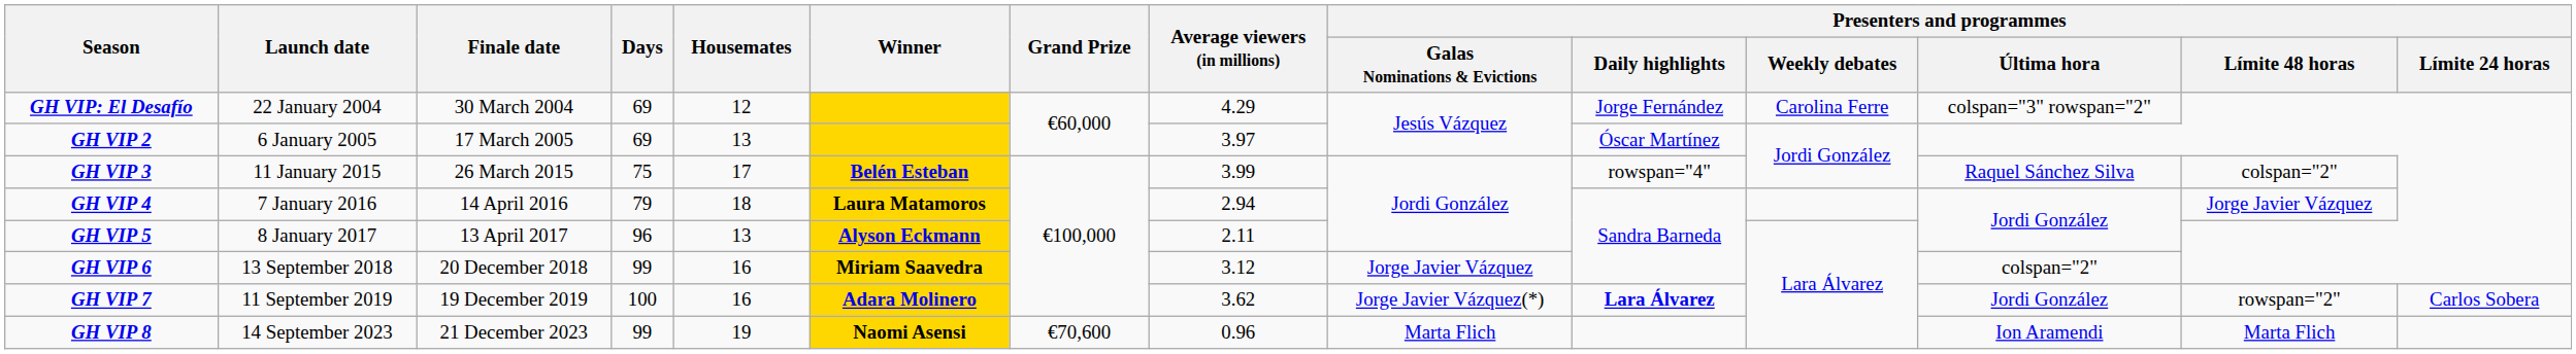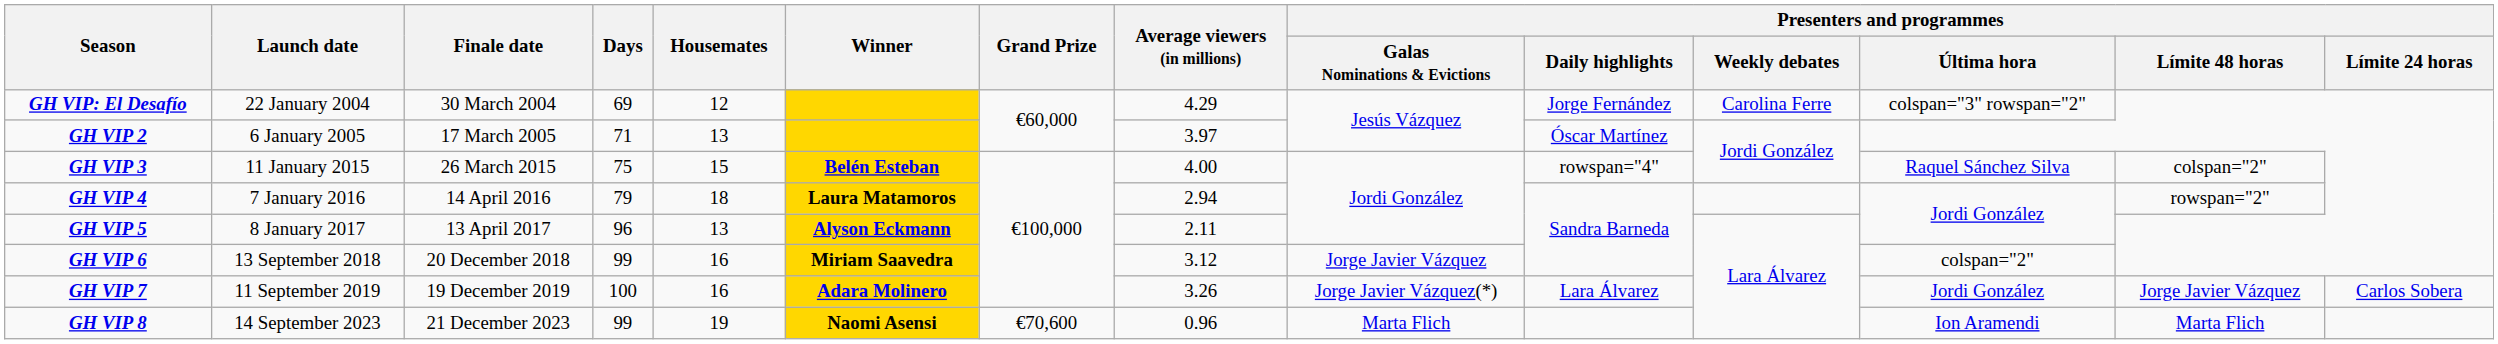GH VIP 2 | Days: 69 -> 71
GH VIP 3 | Housemates: 17 -> 15
GH VIP 3 | Average viewers (in millions): 3.99 -> 4.00
GH VIP 4 | Presenters and programmes / Límite 48 horas: Jorge Javier Vázquez -> rowspan="2"
GH VIP 7 | Average viewers (in millions): 3.62 -> 3.26
GH VIP 7 | Presenters and programmes / Daily highlights: bold -> normal
GH VIP 7 | Presenters and programmes / Límite 48 horas: rowspan="2" -> Jorge Javier Vázquez
